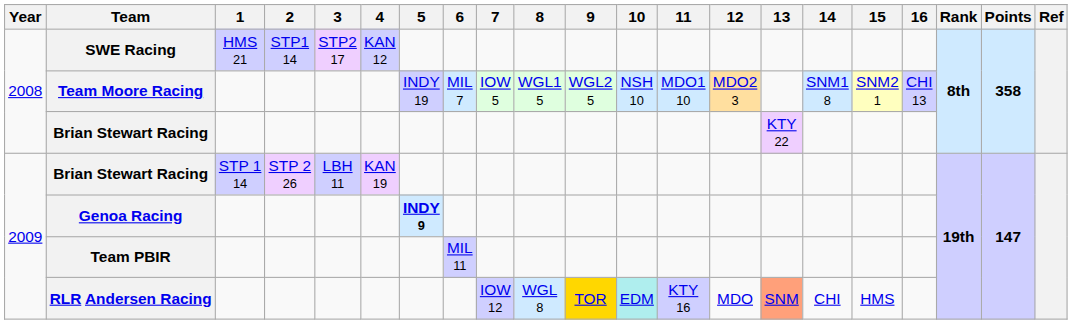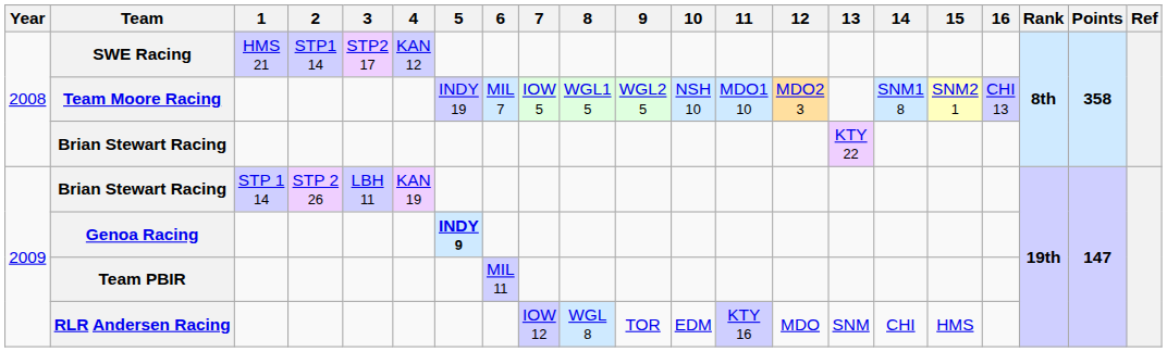RLR Andersen Racing | 9: gold background -> no background
RLR Andersen Racing | 10: paleturquoise background -> no background
RLR Andersen Racing | 13: lightsalmon background -> no background
